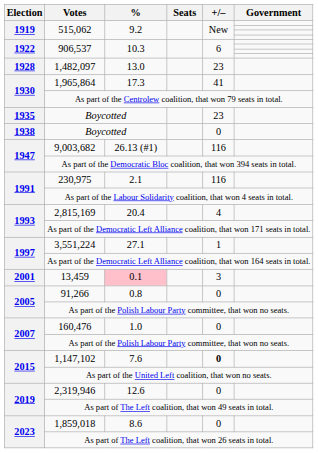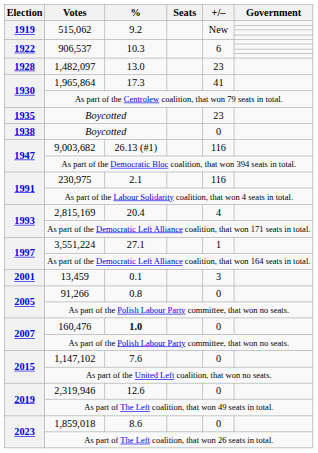13,459 | %: pink background -> no background
160,476 | %: normal -> bold
1,147,102 | +/–: bold -> normal
